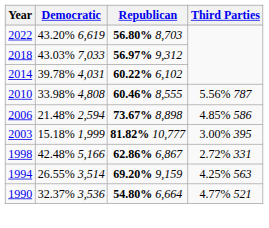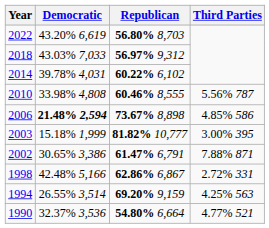2006 | Democratic: normal -> bold
+ row: 2002 | 30.65% 3,386 | 61.47% 6,791 | 7.88% 871
